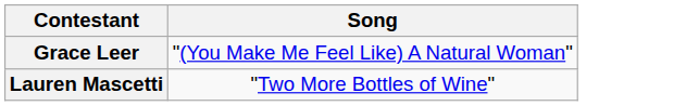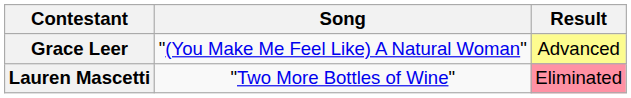+ column: Result | Advanced | Eliminated
